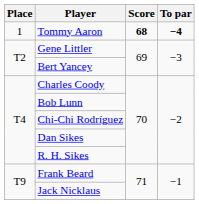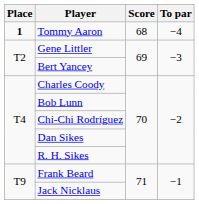Tommy Aaron | Place: normal -> bold
Tommy Aaron | Score: bold -> normal
Tommy Aaron | To par: bold -> normal
